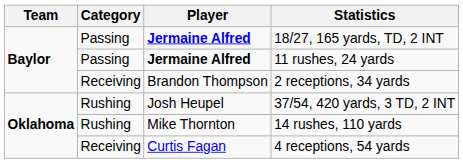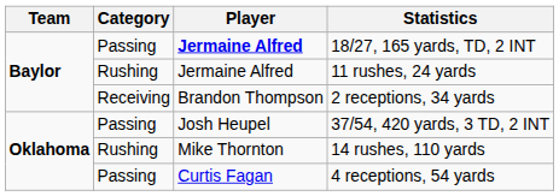11 rushes, 24 yards | Category: Passing -> Rushing
11 rushes, 24 yards | Player: bold -> normal
37/54, 420 yards, 3 TD, 2 INT | Category: Rushing -> Passing
4 receptions, 54 yards | Category: Receiving -> Passing
